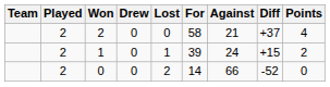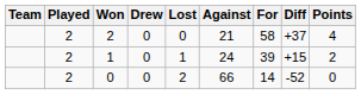columns swapped: For <-> Against
